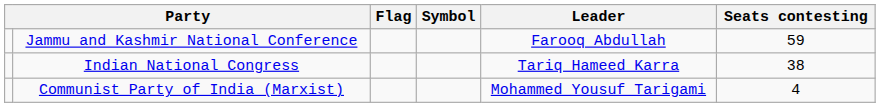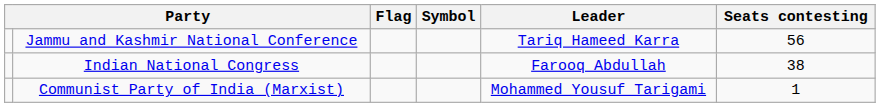Jammu and Kashmir National Conference | Leader: Farooq Abdullah -> Tariq Hameed Karra
Jammu and Kashmir National Conference | Seats contesting: 59 -> 56
Indian National Congress | Leader: Tariq Hameed Karra -> Farooq Abdullah
Communist Party of India (Marxist) | Seats contesting: 4 -> 1
